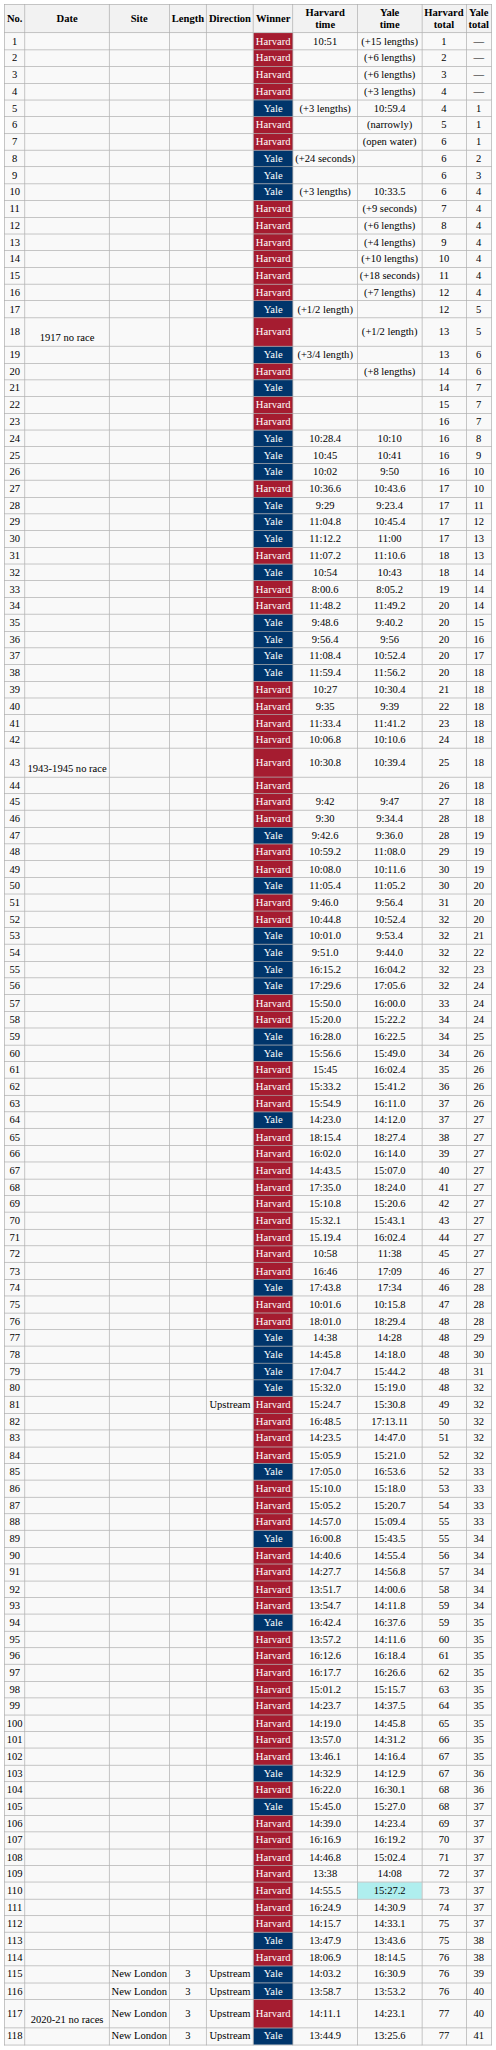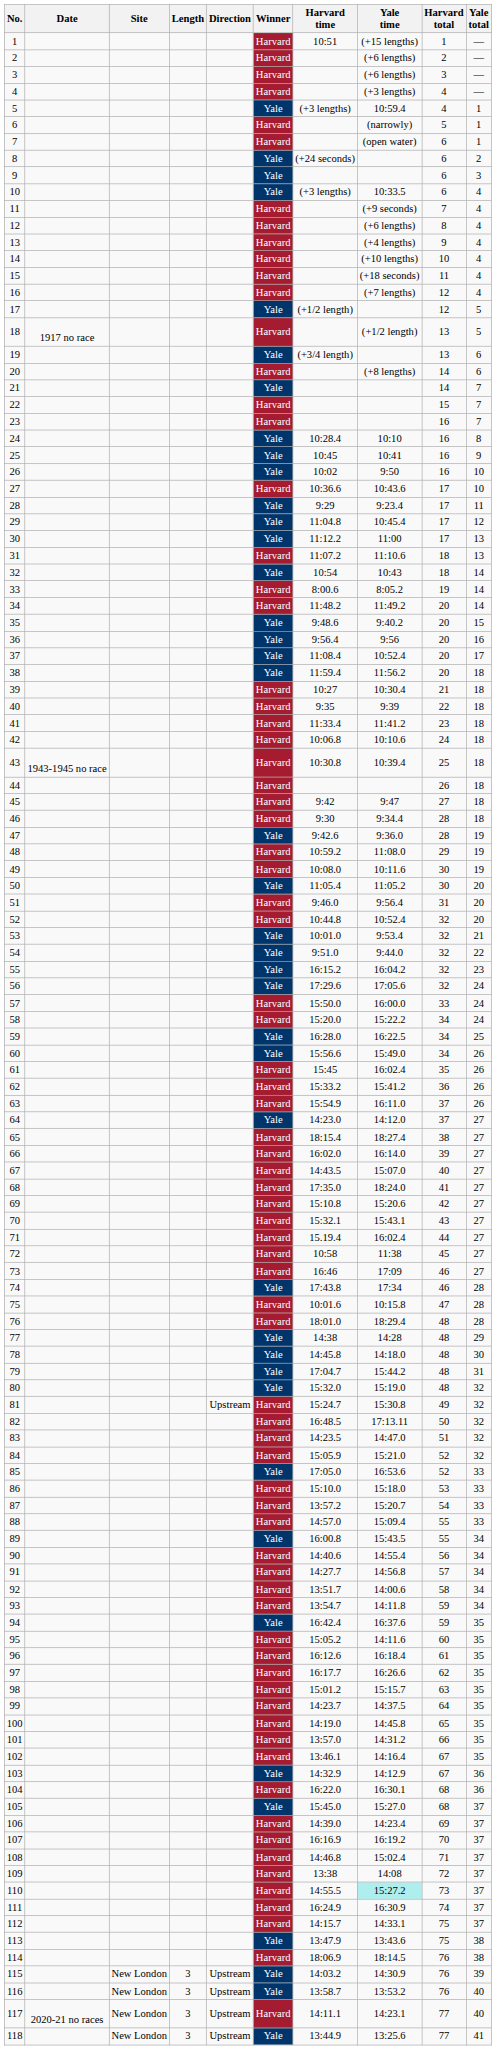87 | Harvard time: 15:05.2 -> 13:57.2
95 | Harvard time: 13:57.2 -> 15:05.2
111 | Yale time: 14:30.9 -> 16:30.9
115 | Yale time: 16:30.9 -> 14:30.9
